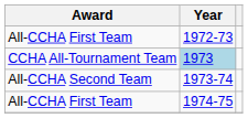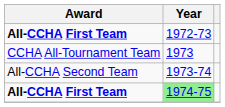row 2 | Award: normal -> bold
row 3 | Year: lightblue background -> no background
row 5 | Award: normal -> bold
row 5 | Year: no background -> lightgreen background
